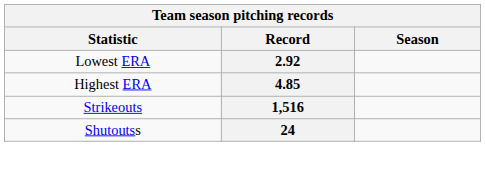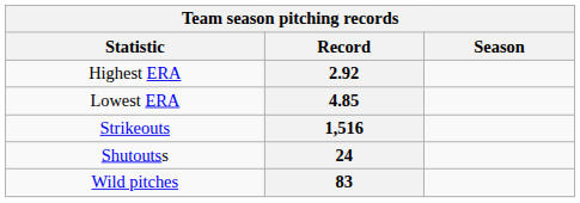2.92 | Statistic: Lowest ERA -> Highest ERA
4.85 | Statistic: Highest ERA -> Lowest ERA
+ row: Wild pitches | 83
